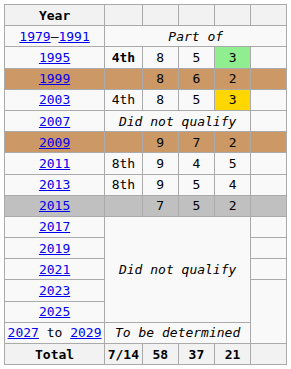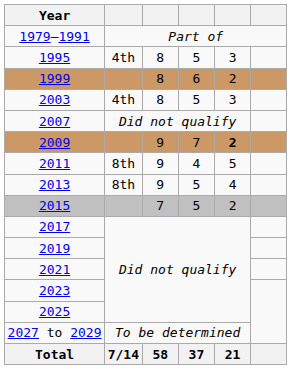1995 | column 2: bold -> normal
1995 | column 5: lightgreen background -> no background
2003 | column 5: gold background -> no background
2009 | column 5: normal -> bold
